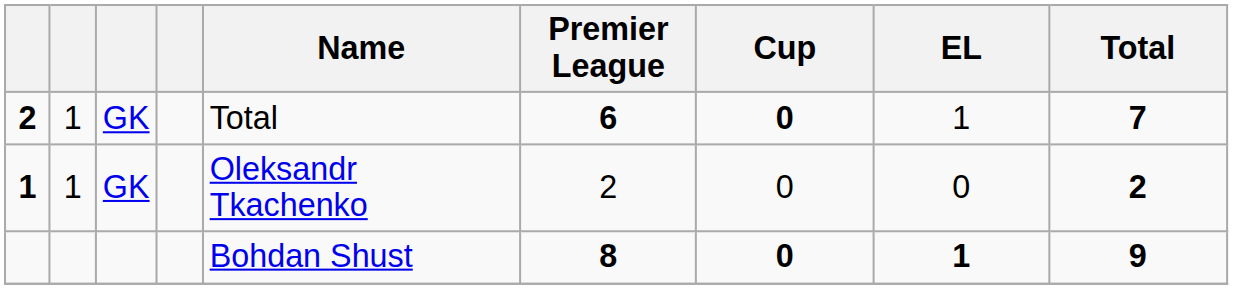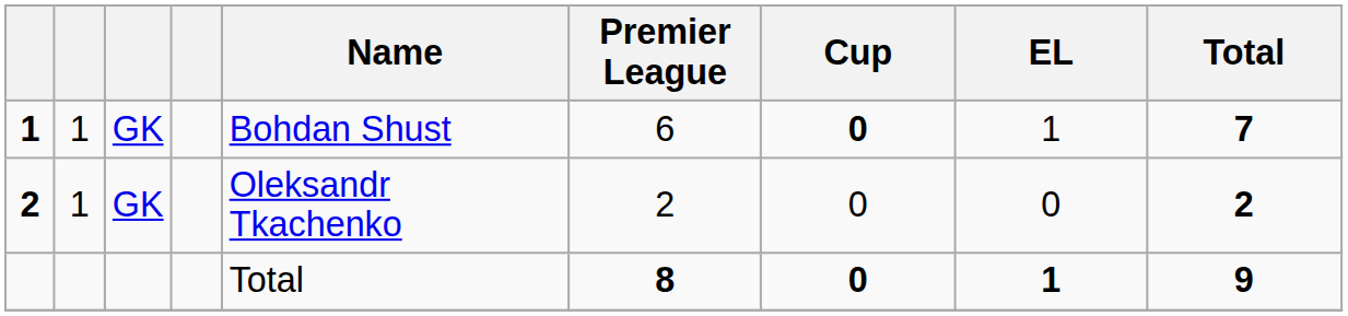row 2 | column 1: 2 -> 1
row 2 | Name: Total -> Bohdan Shust
row 2 | Premier League: bold -> normal
row 3 | column 1: 1 -> 2
row 4 | Name: Bohdan Shust -> Total
